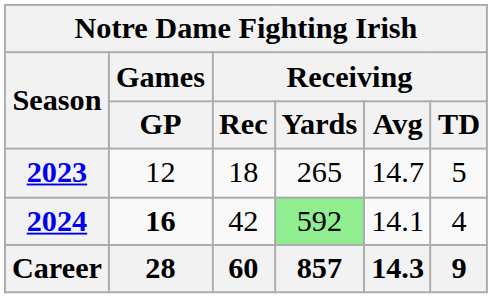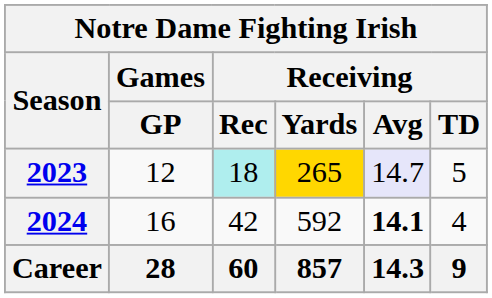2023 | Receiving / Rec: no background -> paleturquoise background
2023 | Receiving / Yards: no background -> gold background
2023 | Receiving / Avg: no background -> lavender background
2024 | Games / GP: bold -> normal
2024 | Receiving / Yards: lightgreen background -> no background
2024 | Receiving / Avg: normal -> bold
